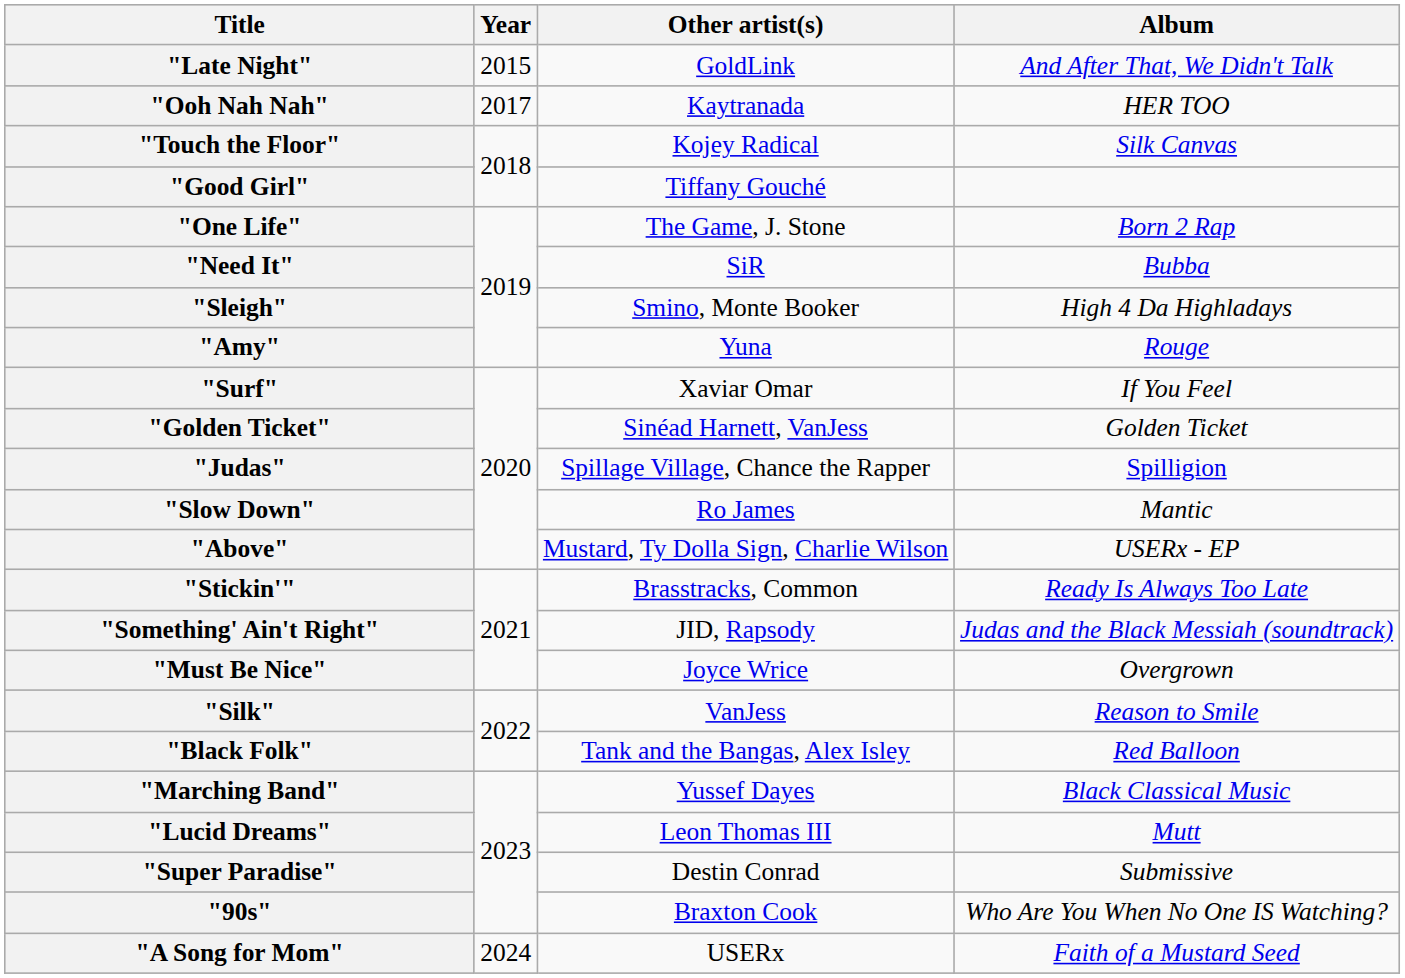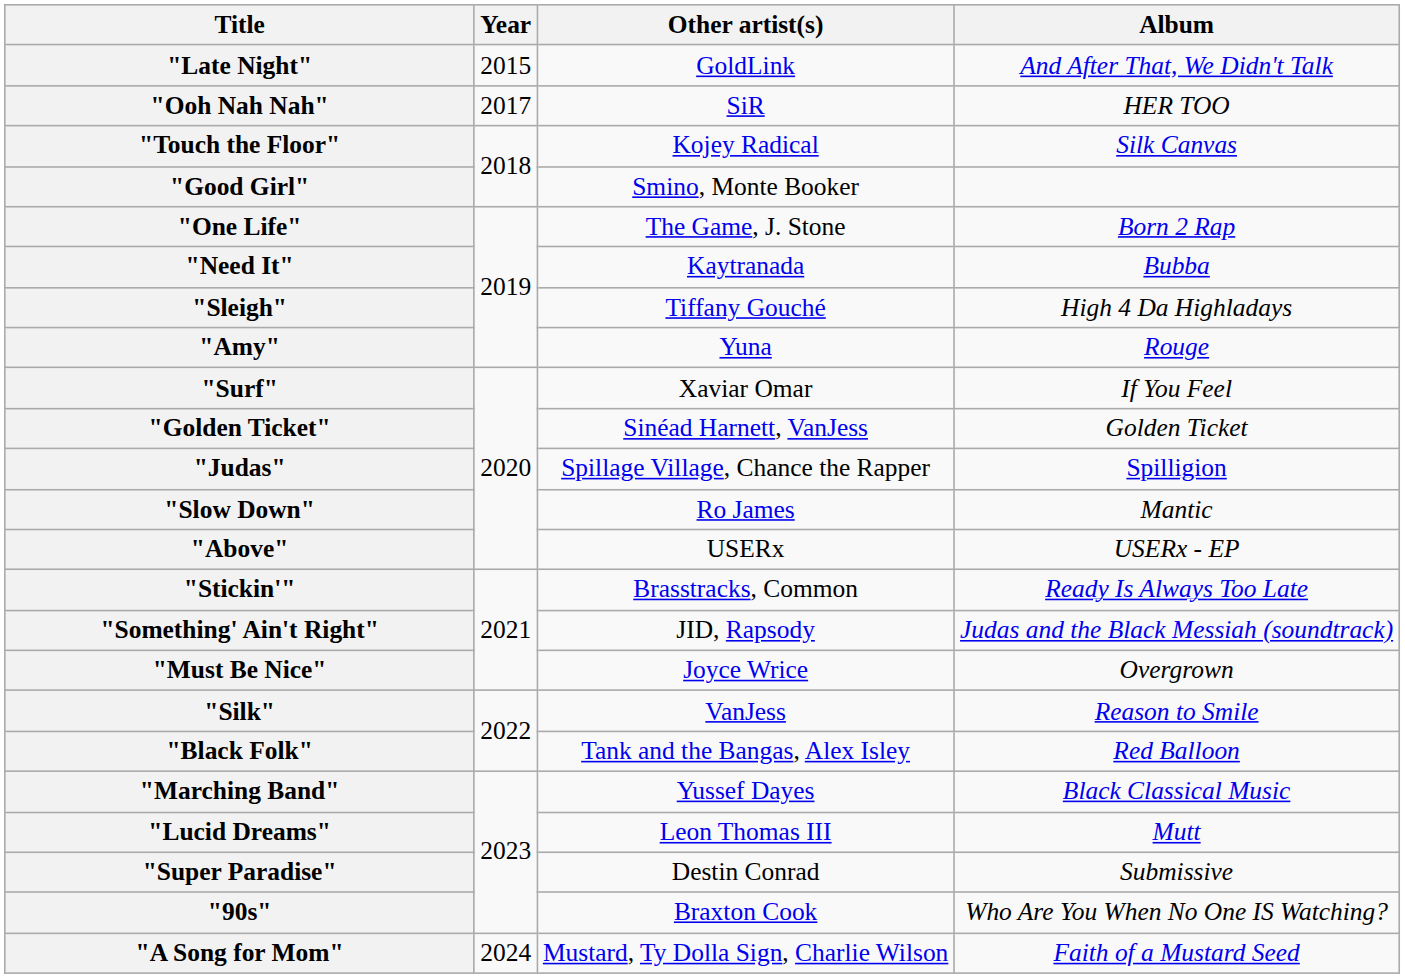"Ooh Nah Nah" | Other artist(s): Kaytranada -> SiR
"Good Girl" | Other artist(s): Tiffany Gouché -> Smino, Monte Booker
"Need It" | Other artist(s): SiR -> Kaytranada
"Sleigh" | Other artist(s): Smino, Monte Booker -> Tiffany Gouché
"Above" | Other artist(s): Mustard, Ty Dolla Sign, Charlie Wilson -> USERx
"A Song for Mom" | Other artist(s): USERx -> Mustard, Ty Dolla Sign, Charlie Wilson
